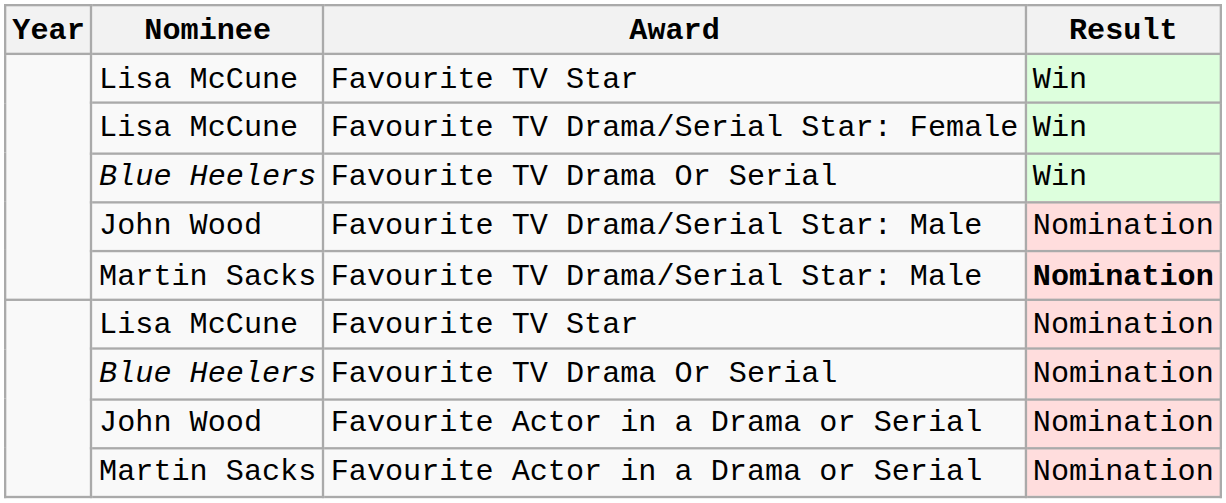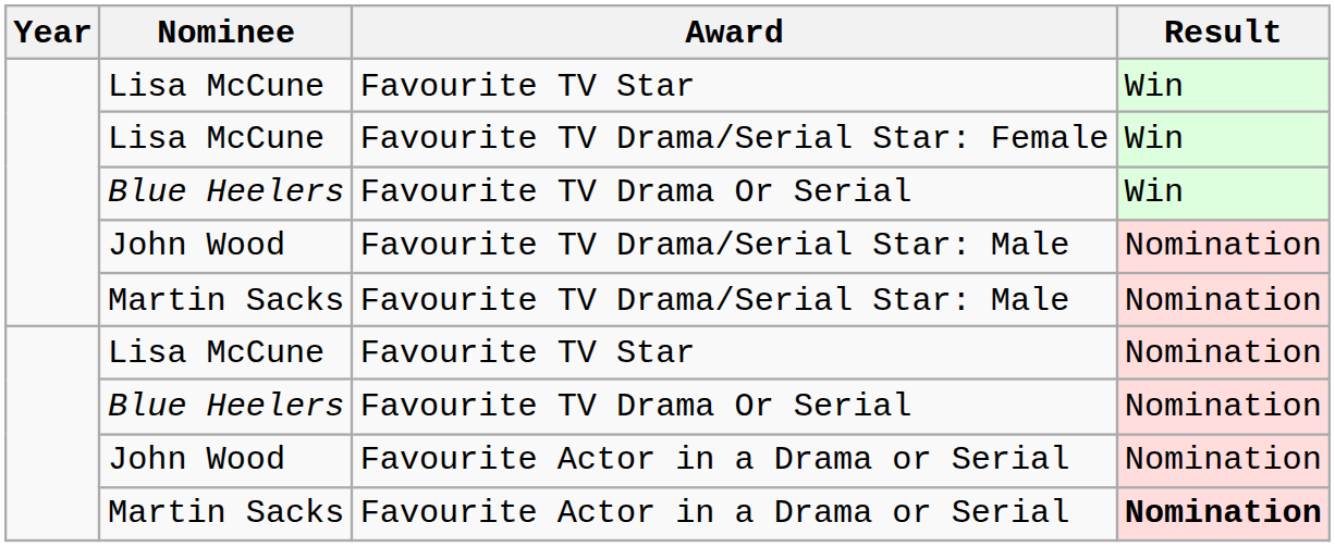Martin Sacks / Favourite TV Drama/Serial Star: Male | Result: bold -> normal
Martin Sacks / Favourite Actor in a Drama or Serial | Result: normal -> bold
